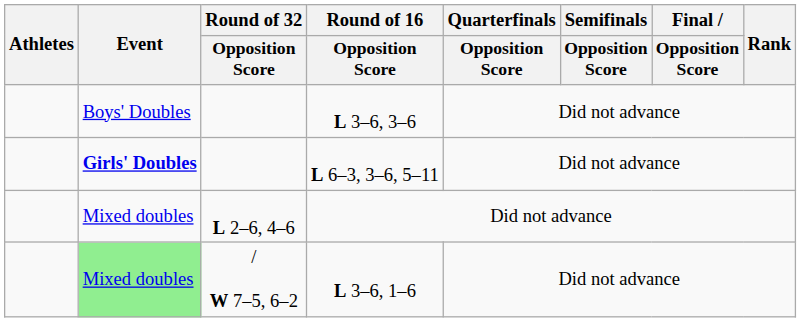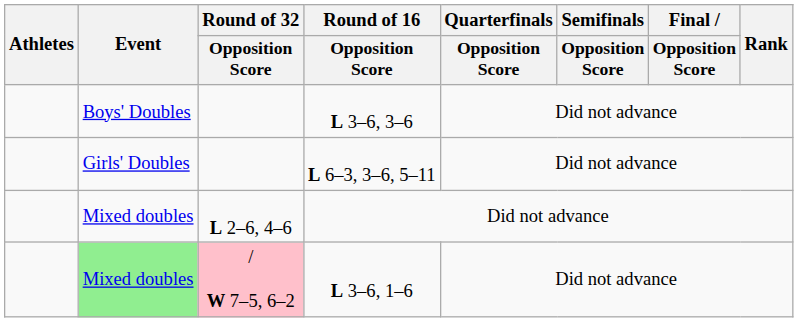L 6–3, 3–6, 5–11 | Event: bold -> normal
L 3–6, 1–6 | Round of 32 / Opposition Score: no background -> pink background
